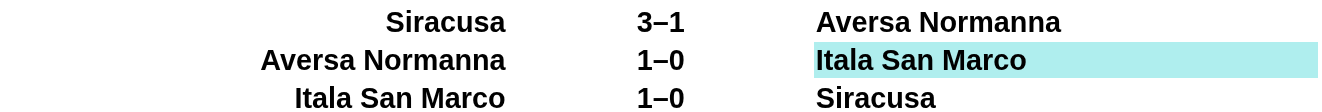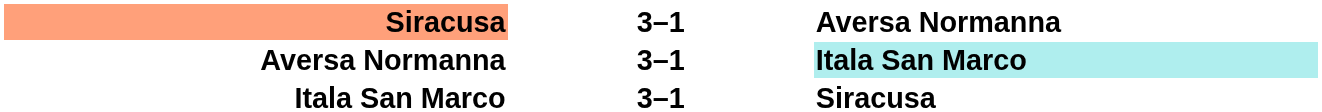row 1 | column 1: no background -> lightsalmon background
row 2 | column 2: 1–0 -> 3–1
row 3 | column 2: 1–0 -> 3–1
